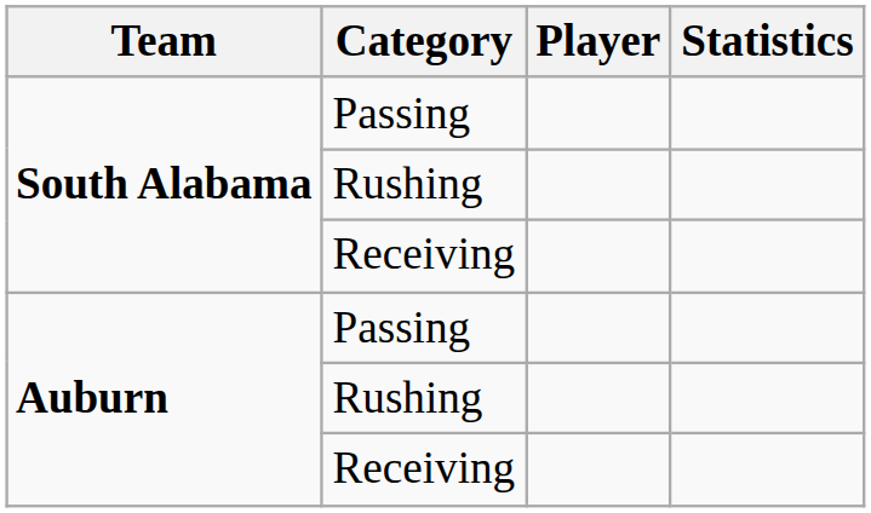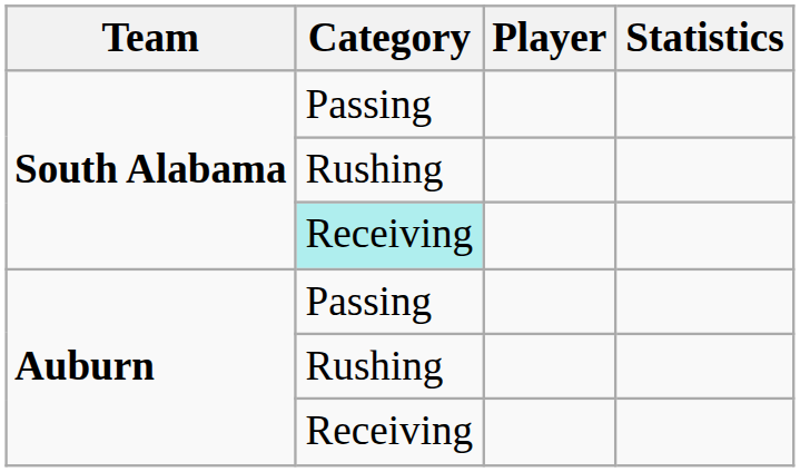South Alabama / Receiving | Category: no background -> paleturquoise background
